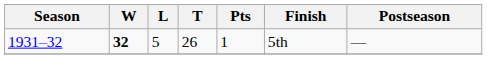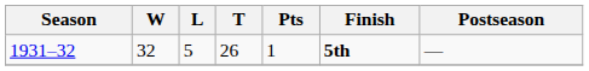1931–32 | W: bold -> normal
1931–32 | Finish: normal -> bold
